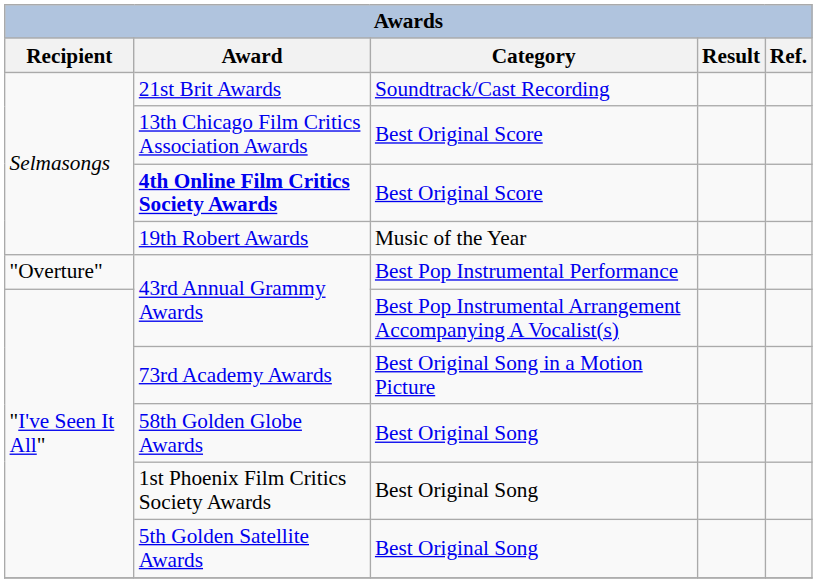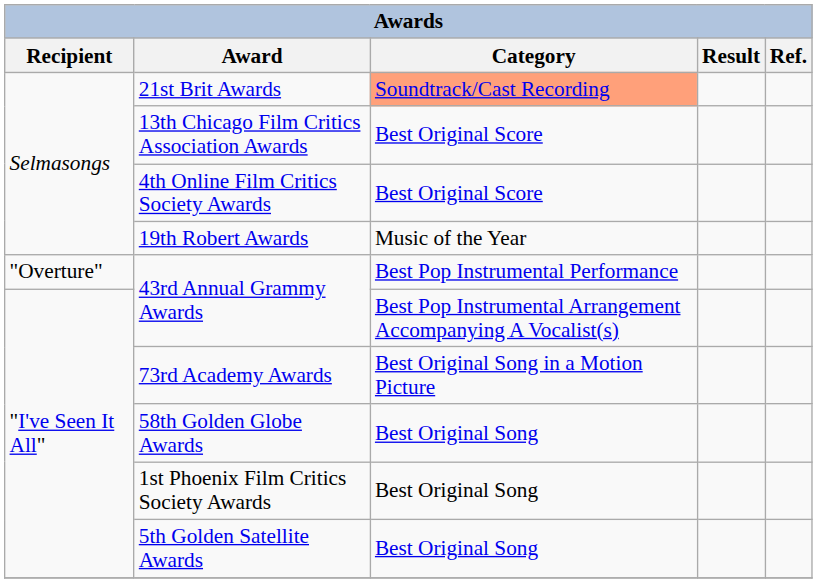21st Brit Awards | Category: no background -> lightsalmon background
4th Online Film Critics Society Awards | Award: bold -> normal
